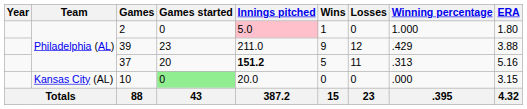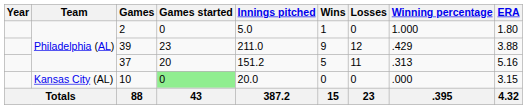2 | Innings pitched: pink background -> no background
37 | Innings pitched: bold -> normal
